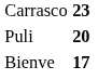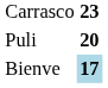Bienve | column 2: no background -> lightblue background
